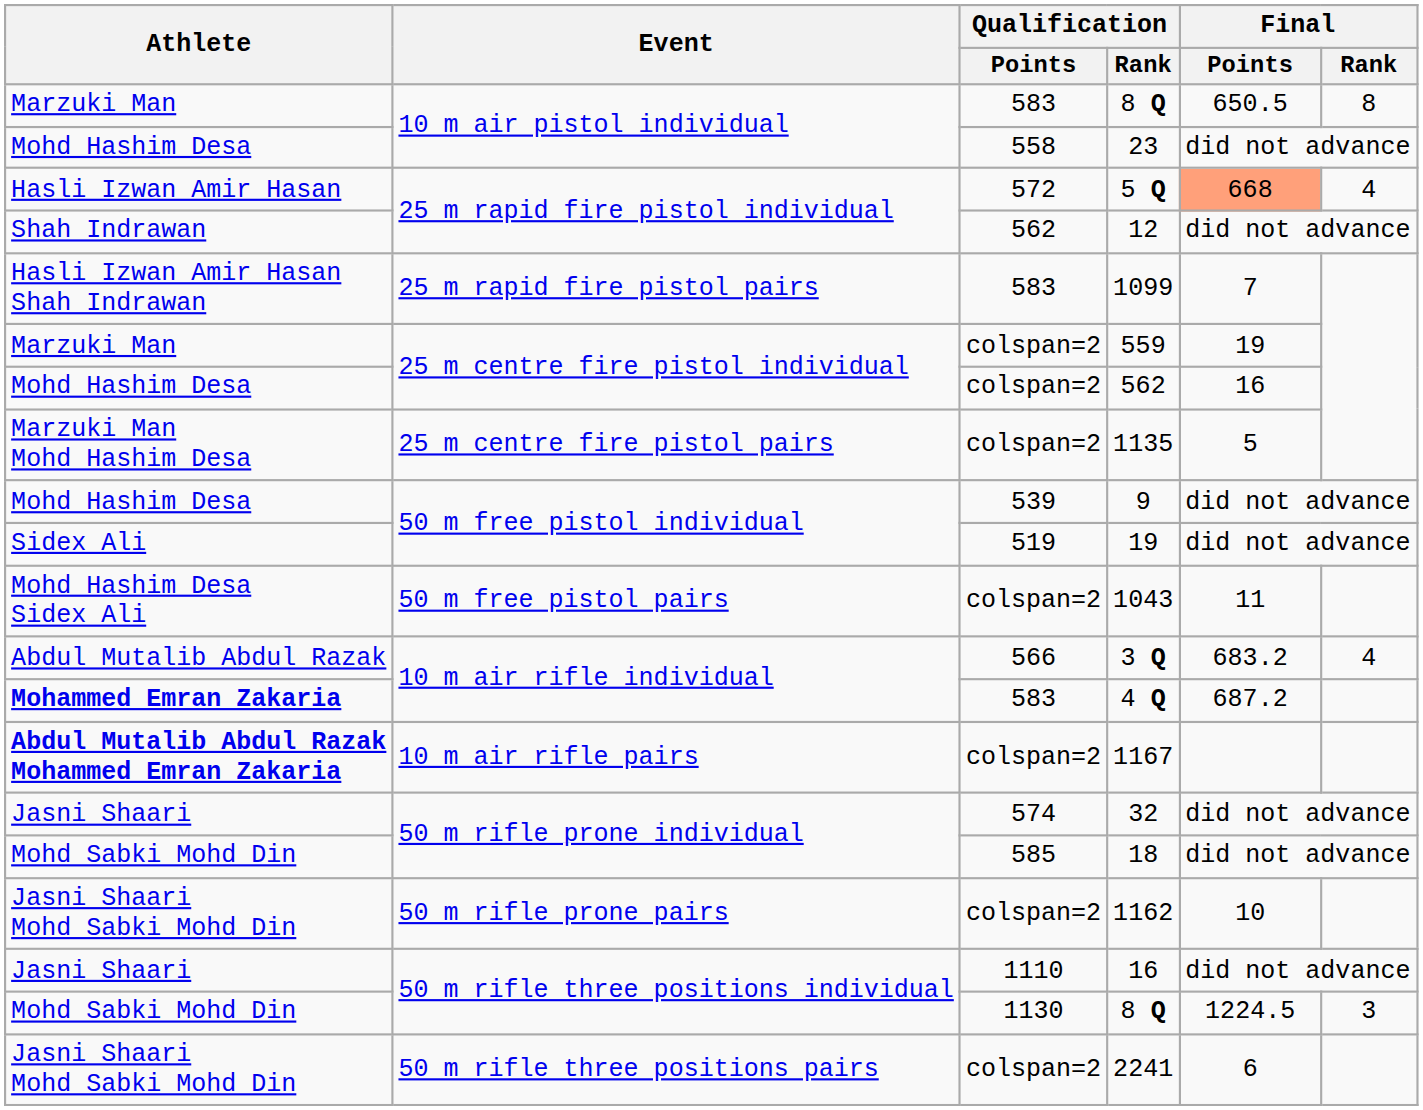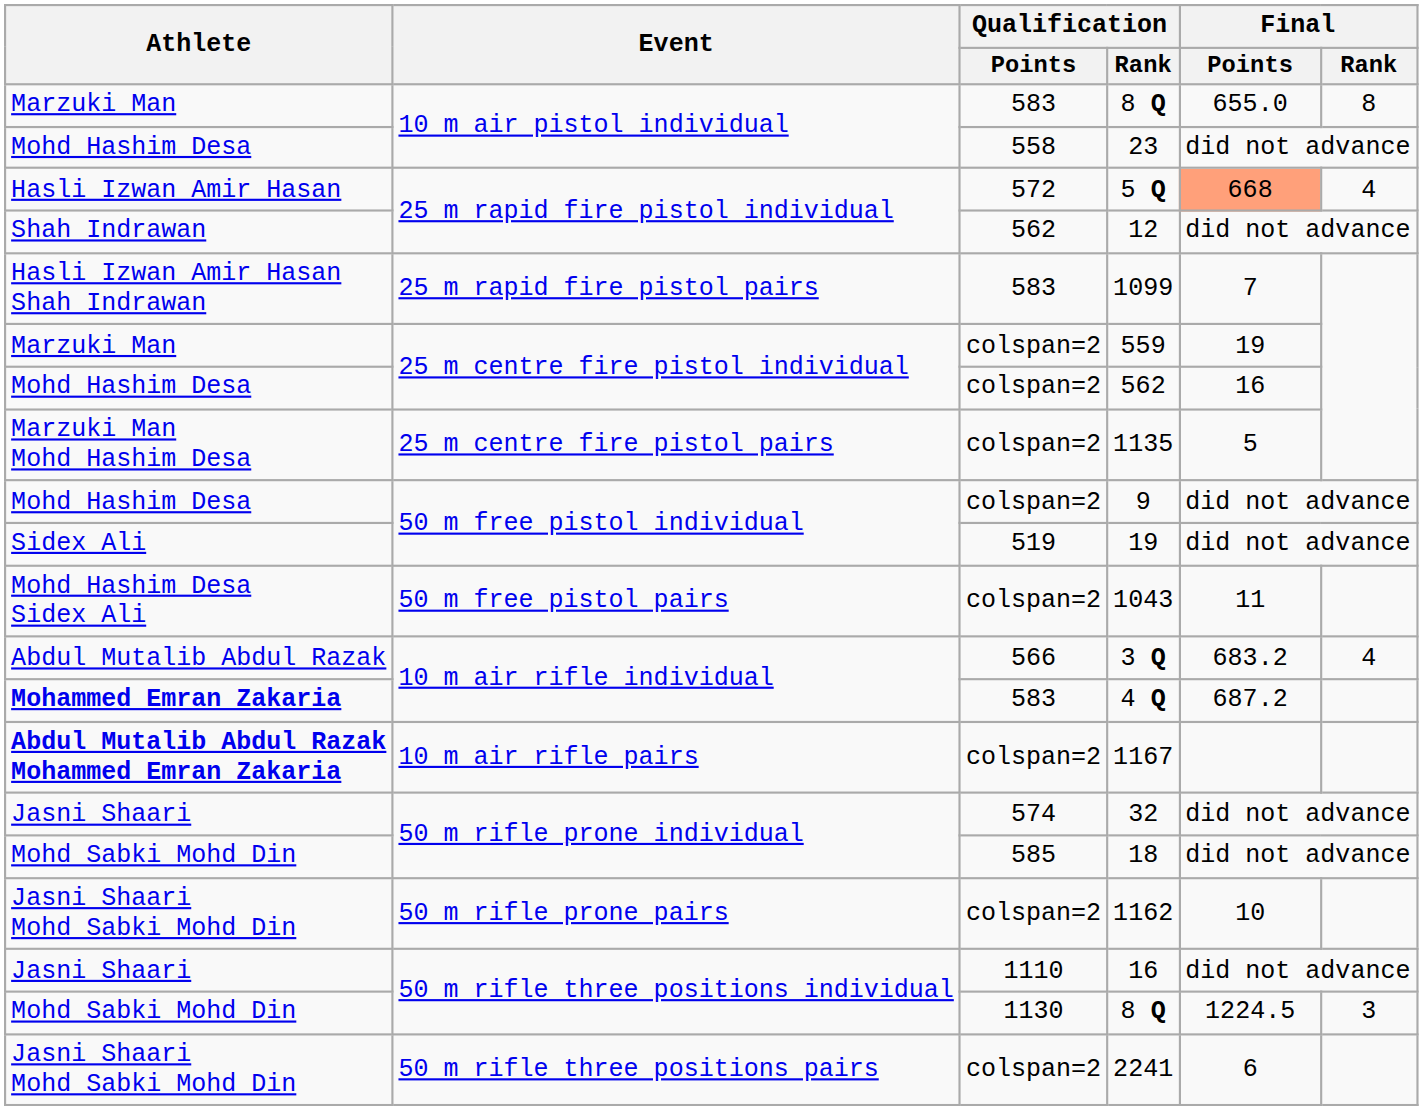Marzuki Man / 8 Q | Final / Points: 650.5 -> 655.0
9 | Qualification / Points: 539 -> colspan=2
